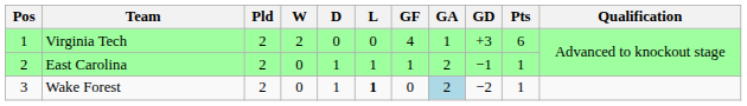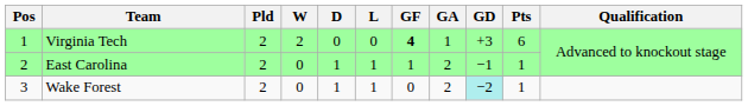Virginia Tech | GF: normal -> bold
Wake Forest | L: bold -> normal
Wake Forest | GA: lightblue background -> no background
Wake Forest | GD: no background -> paleturquoise background
